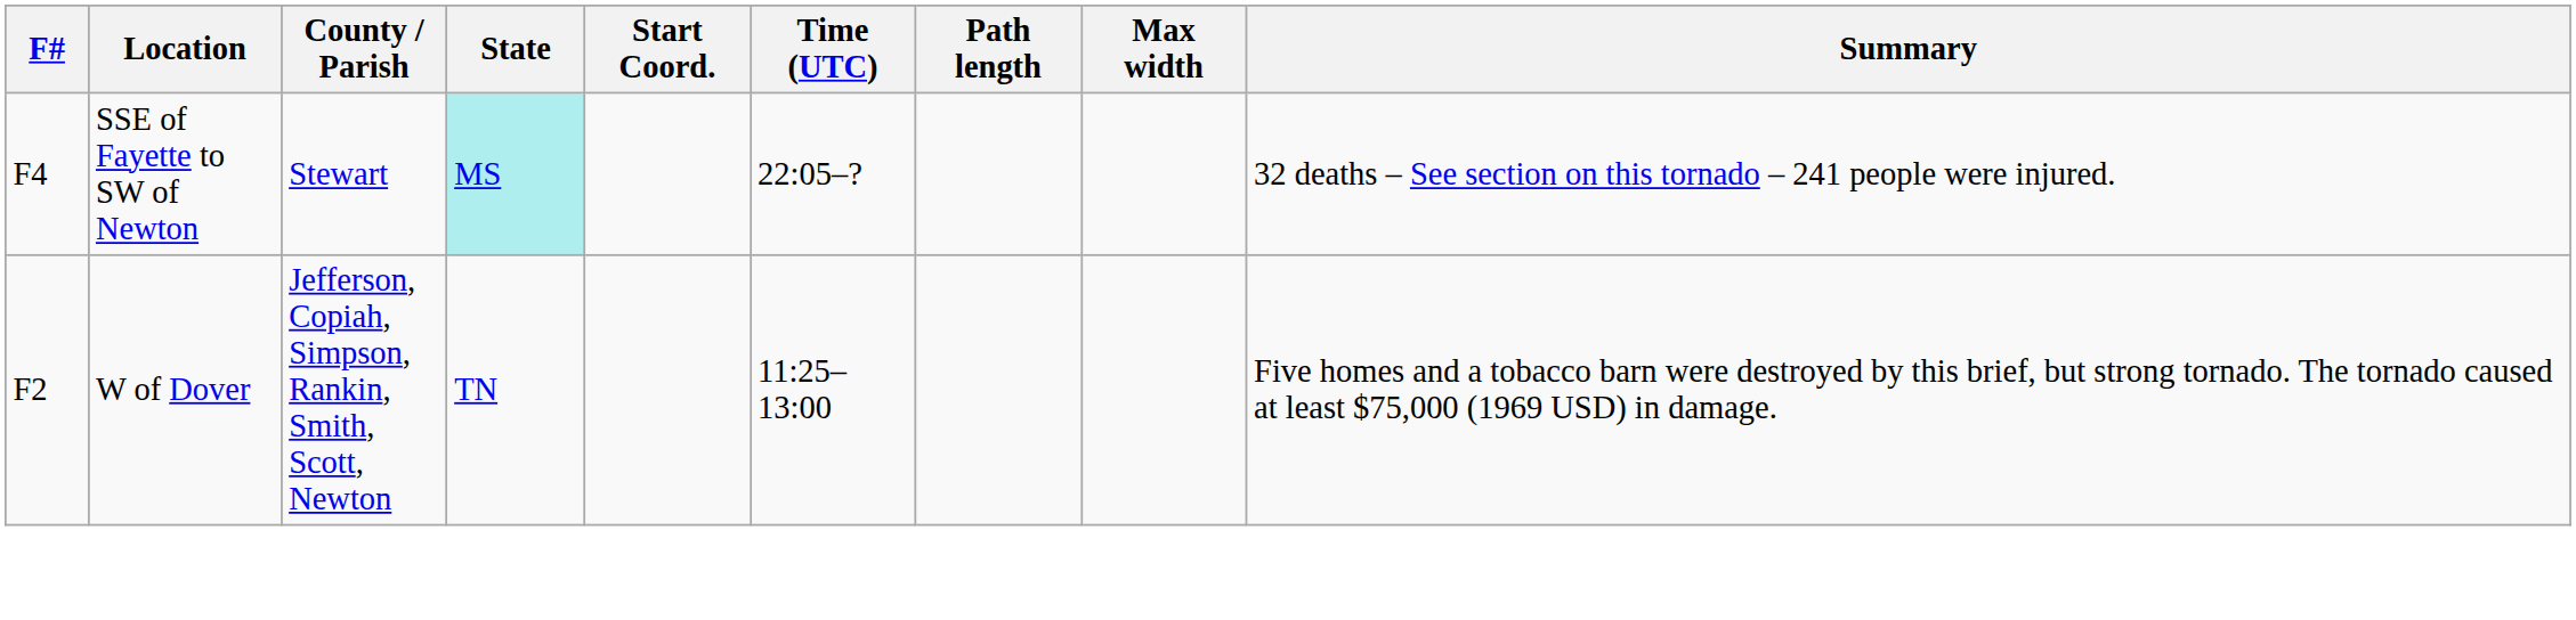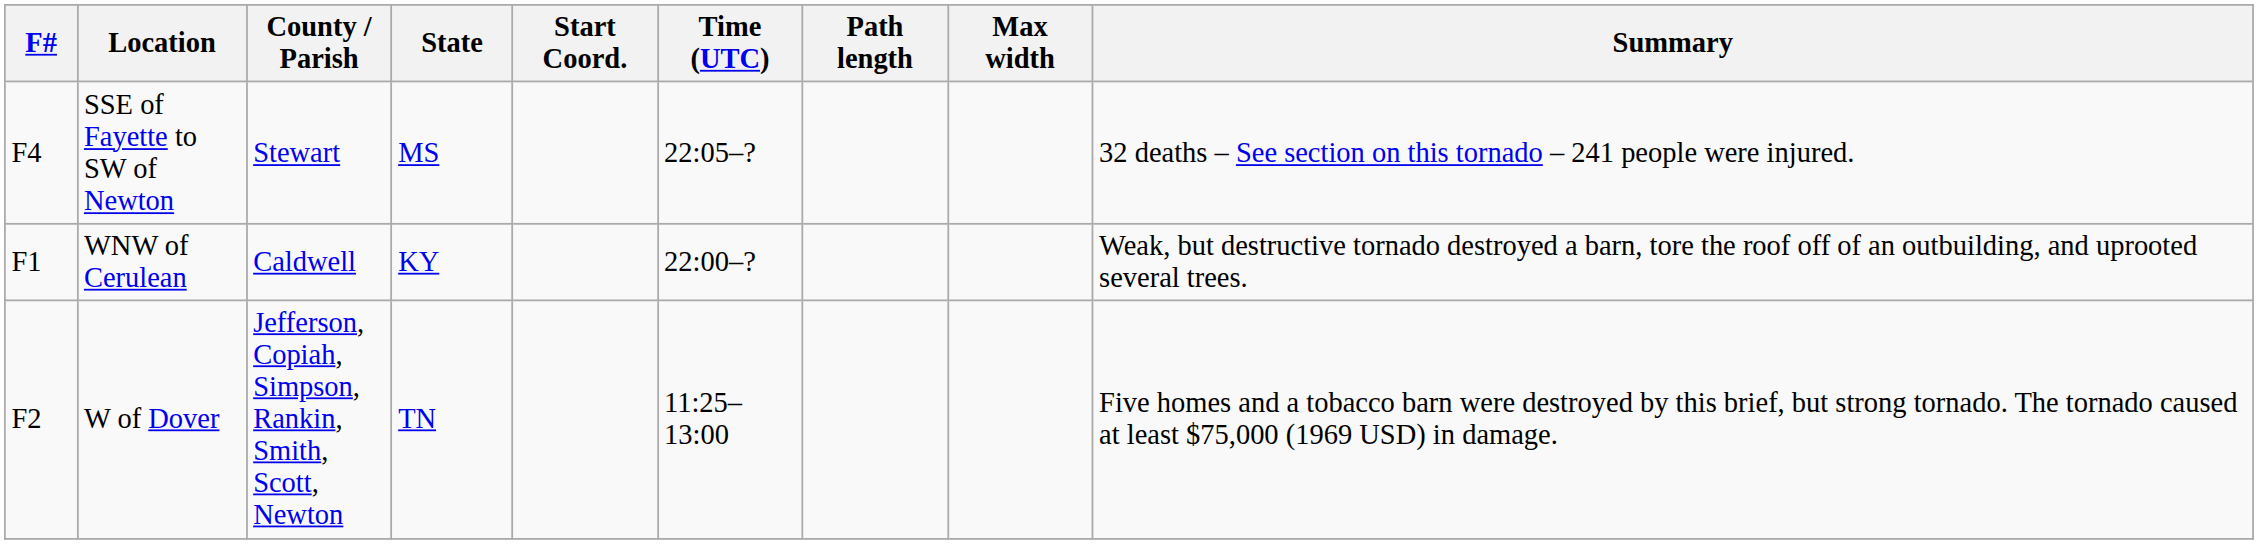SSE of Fayette to SW of Newton | State: paleturquoise background -> no background
+ row: F1 | WNW of Cerulean | Caldwell | KY | 22:00–? | Weak, but destructive tornado destroyed a barn, tore the roof off of an outbuilding, and uprooted several trees.
